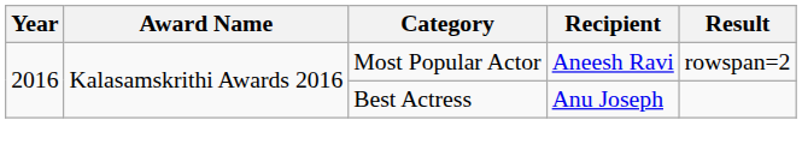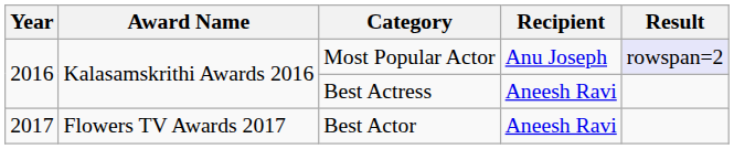Most Popular Actor | Recipient: Aneesh Ravi -> Anu Joseph
Most Popular Actor | Result: no background -> lavender background
Best Actress | Recipient: Anu Joseph -> Aneesh Ravi
+ row: 2017 | Flowers TV Awards 2017 | Best Actor | Aneesh Ravi
